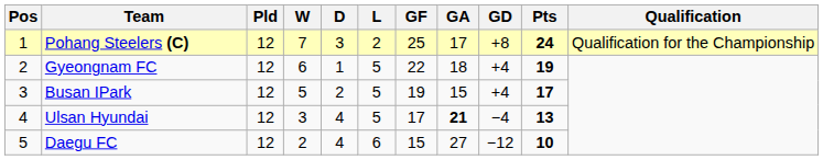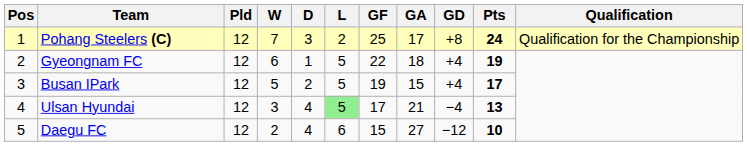Ulsan Hyundai | L: no background -> lightgreen background
Ulsan Hyundai | GA: bold -> normal
